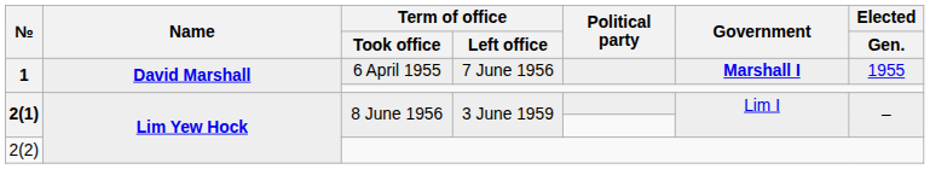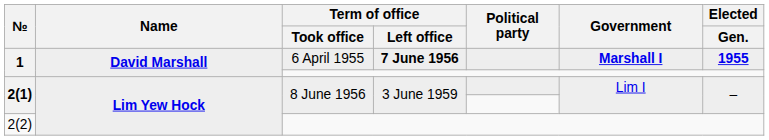1 / 6 April 1955 | Term of office / Left office: normal -> bold
1 / 6 April 1955 | Elected / Gen.: normal -> bold
